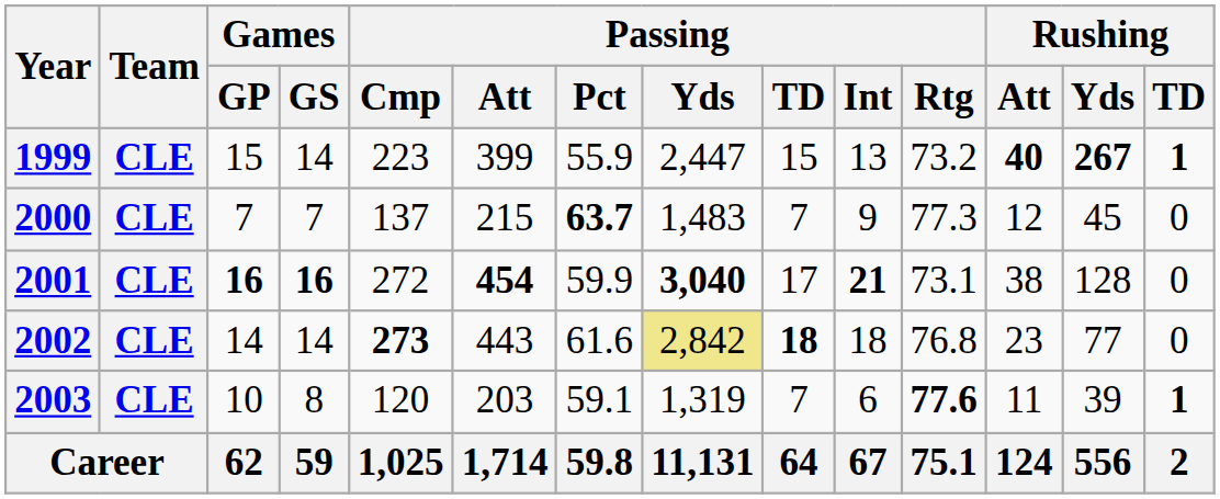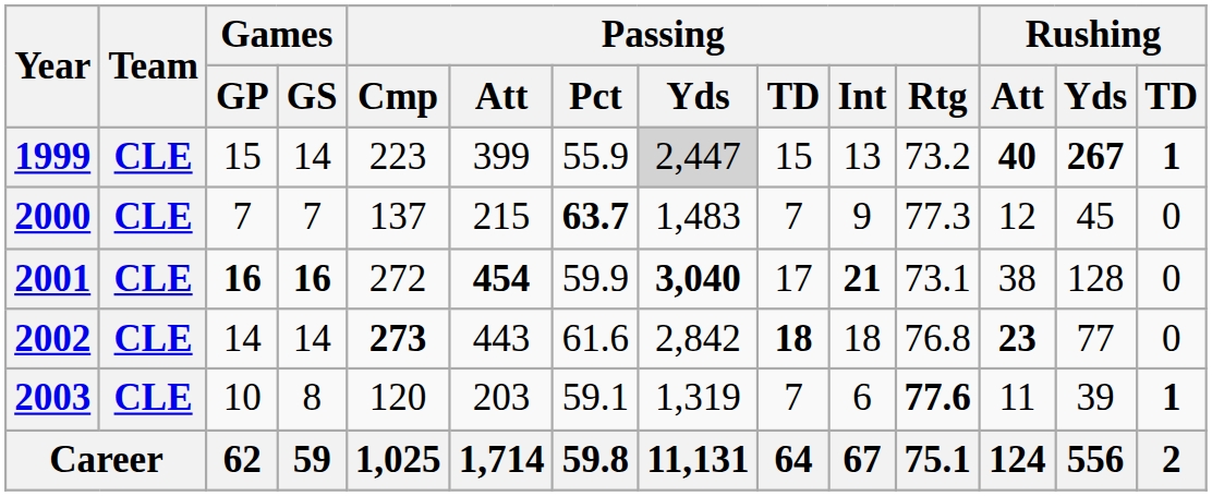1999 | Passing / Yds: no background -> lightgrey background
2002 | Passing / Yds: khaki background -> no background
2002 | Rushing / Att: normal -> bold
